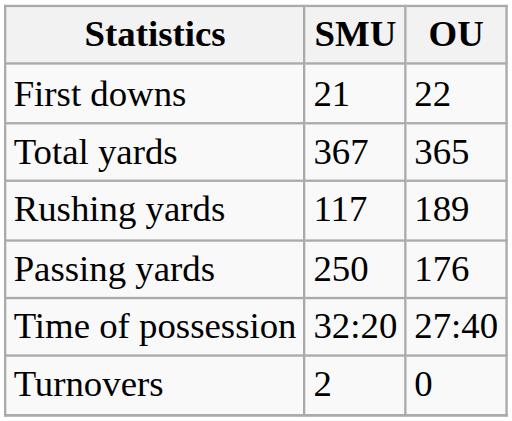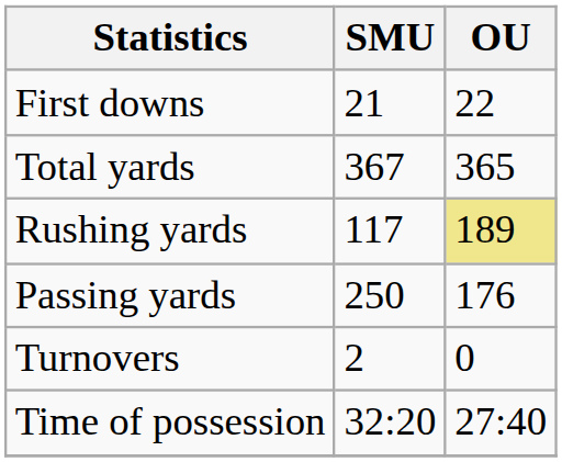Rushing yards | OU: no background -> khaki background
rows swapped: Turnovers <-> Time of possession
